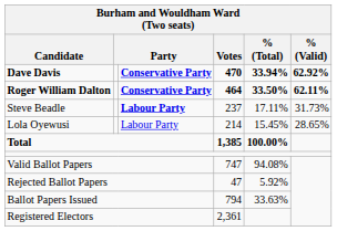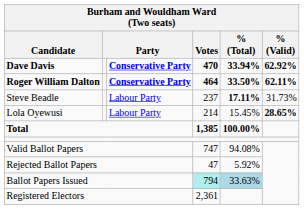Steve Beadle | column 3: bold -> normal
Steve Beadle | % (Total): normal -> bold
Lola Oyewusi | % (Valid): normal -> bold
Ballot Papers Issued | Votes: no background -> paleturquoise background
Ballot Papers Issued | % (Total): no background -> lightblue background
